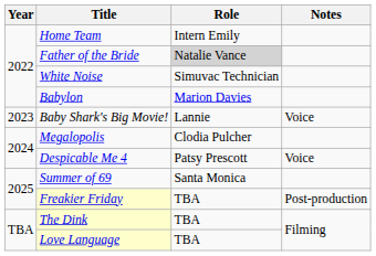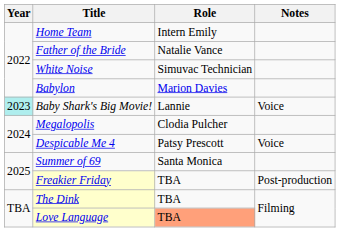Father of the Bride | Role: lightgrey background -> no background
Baby Shark's Big Movie! | Year: no background -> paleturquoise background
Love Language | Role: no background -> lightsalmon background
